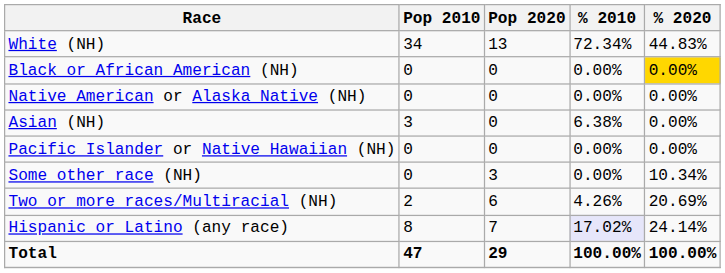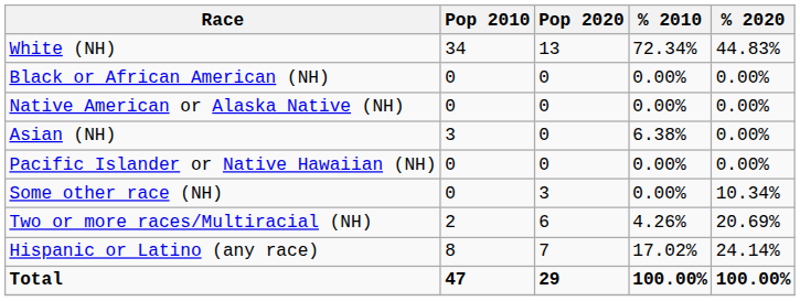Black or African American (NH) | % 2020: gold background -> no background
Hispanic or Latino (any race) | % 2010: lavender background -> no background
